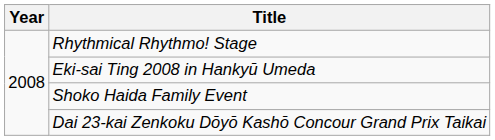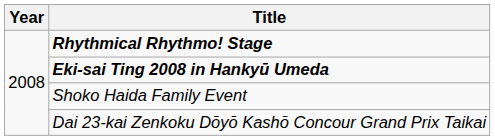Rhythmical Rhythmo! Stage | Title: normal -> bold
Eki-sai Ting 2008 in Hankyū Umeda | Title: normal -> bold
